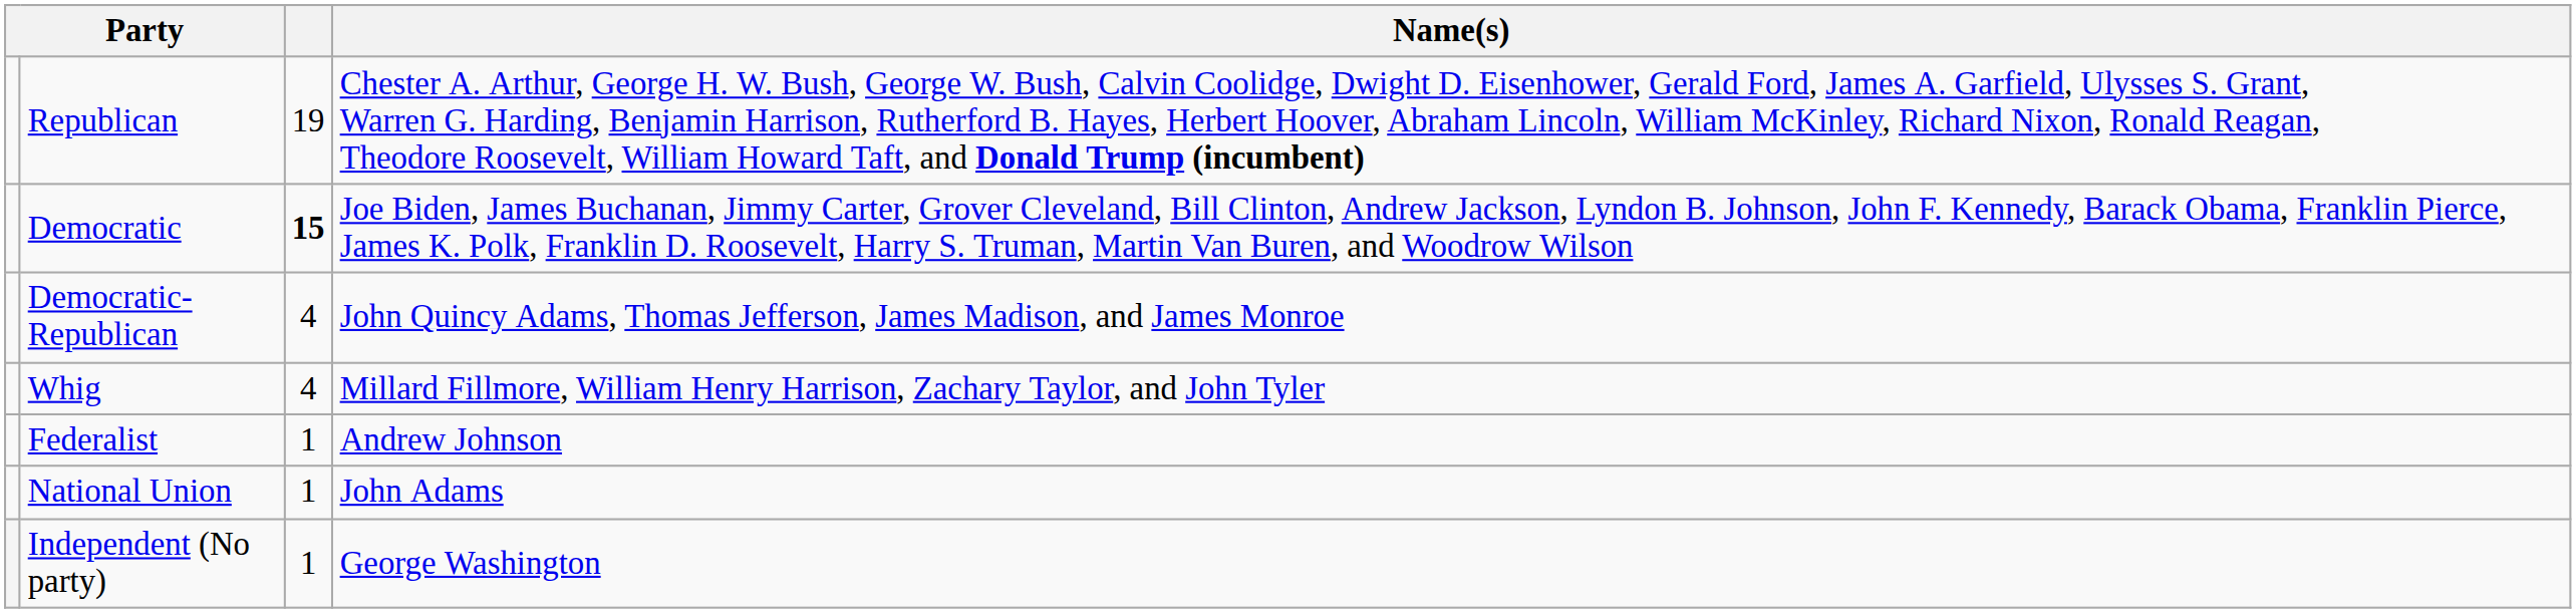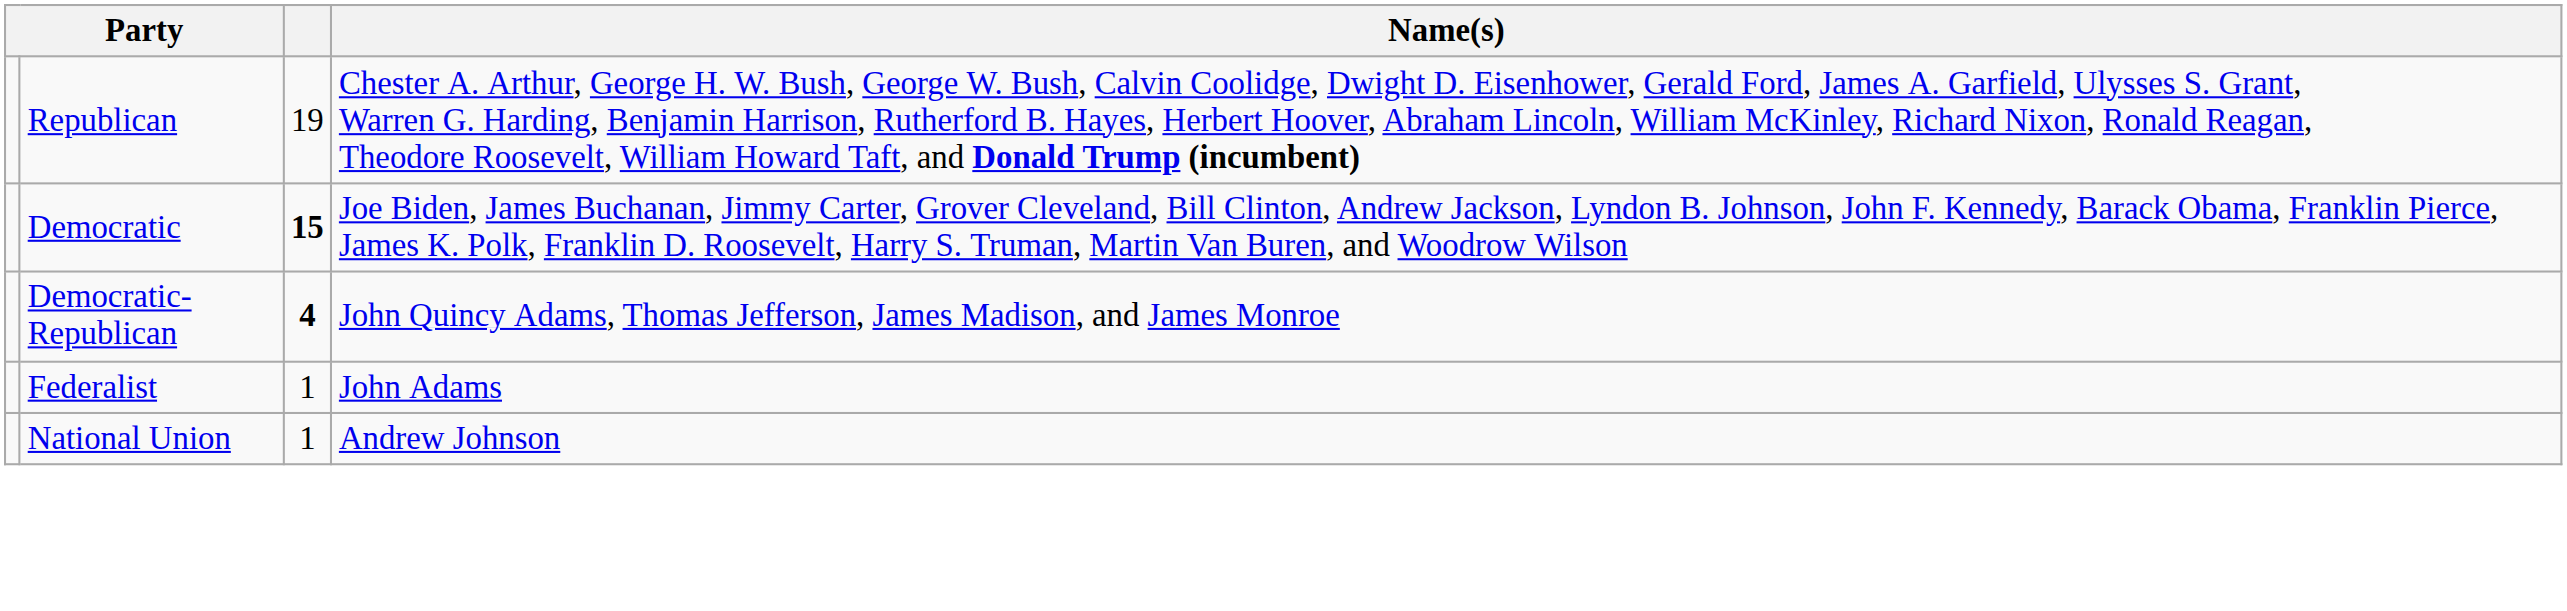Democratic-Republican | column 3: normal -> bold
- row: Whig | 4 | Millard Fillmore, William Henry Harrison, Zachary Taylor, and John Tyler
Federalist | Name(s): Andrew Johnson -> John Adams
National Union | Name(s): John Adams -> Andrew Johnson
- row: Independent (No party) | 1 | George Washington
